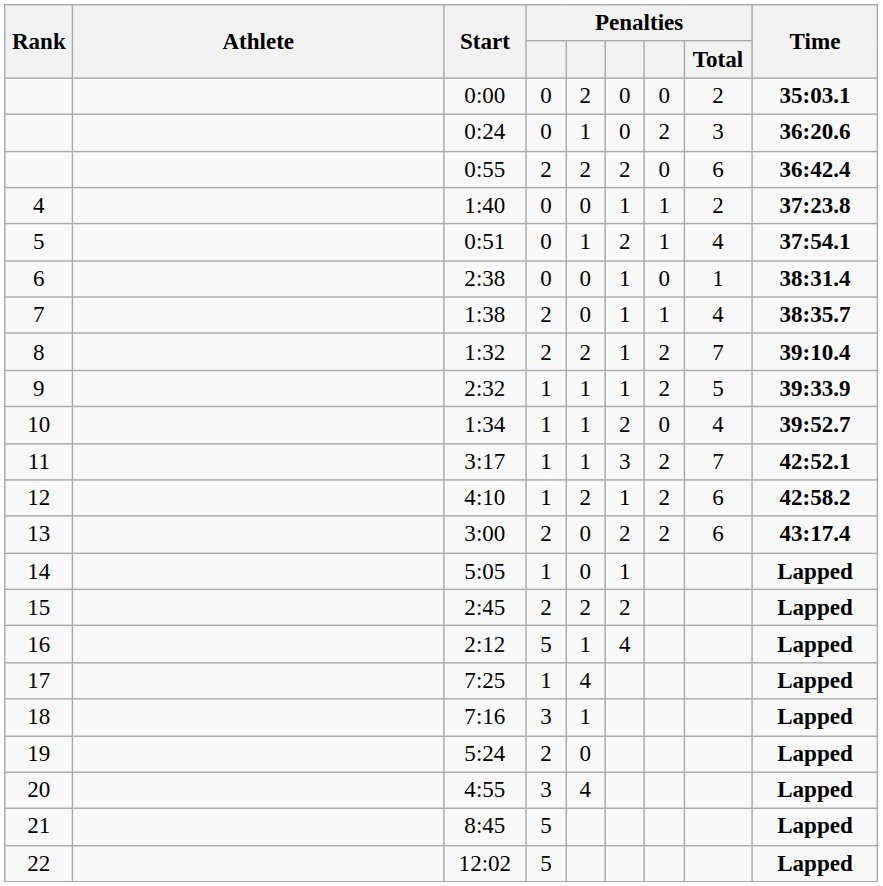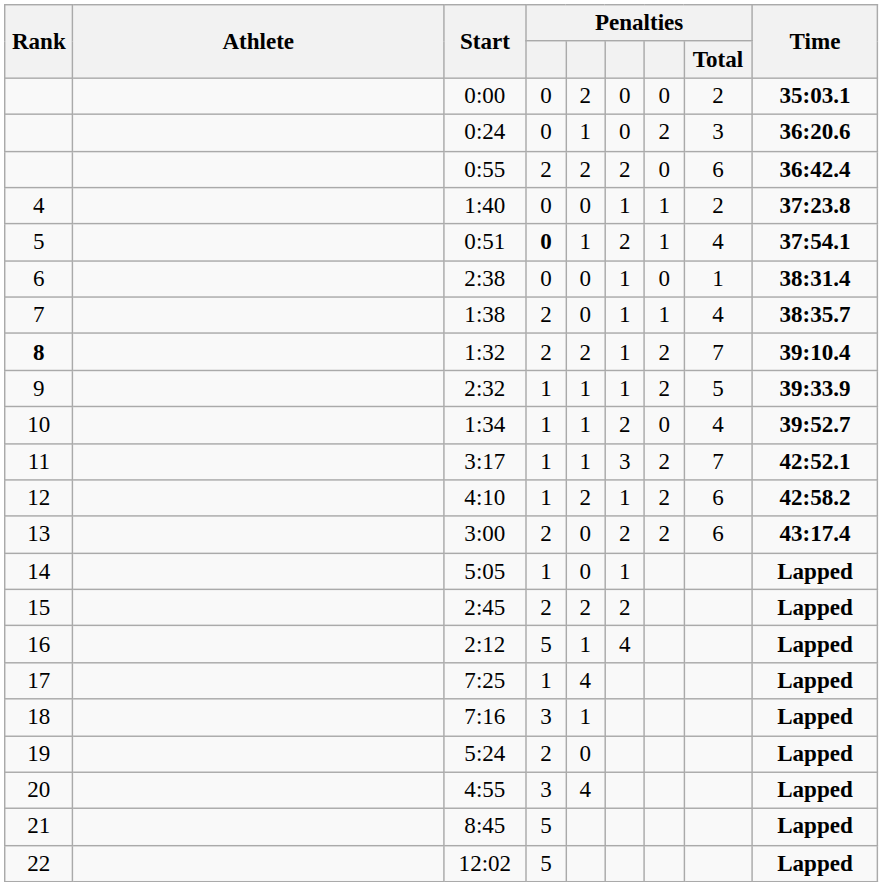0:51 | column 4: normal -> bold
1:32 | Rank: normal -> bold
